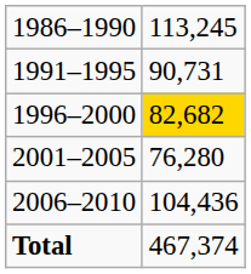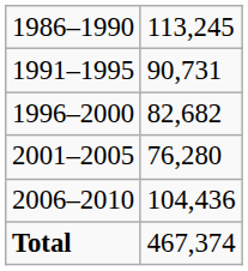1996–2000 | column 2: gold background -> no background
